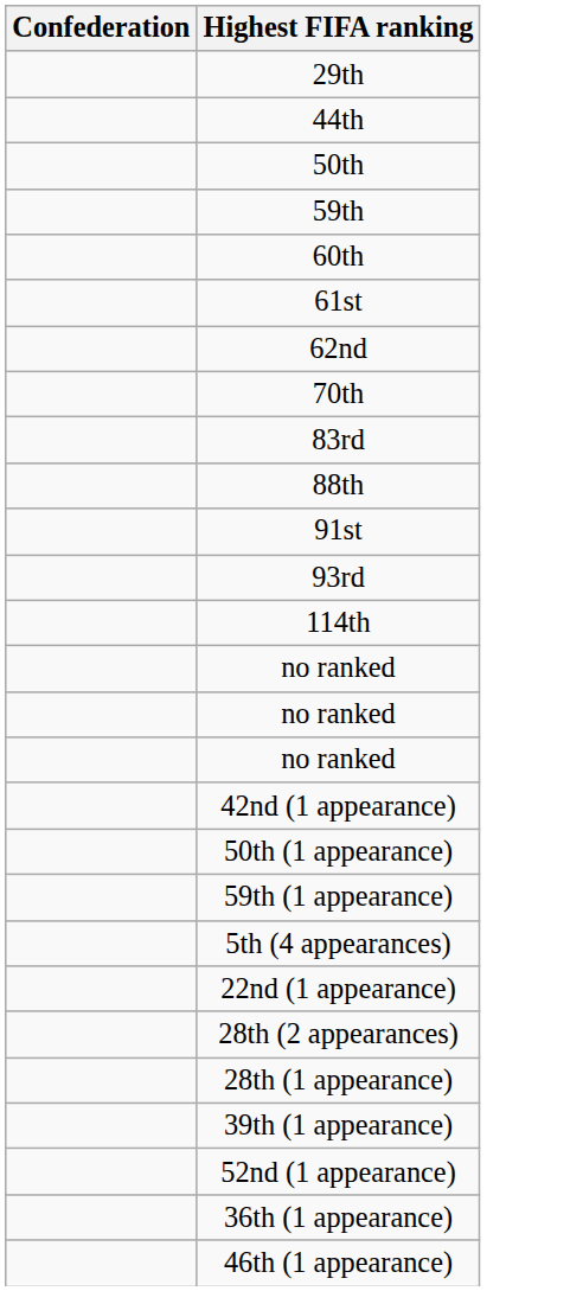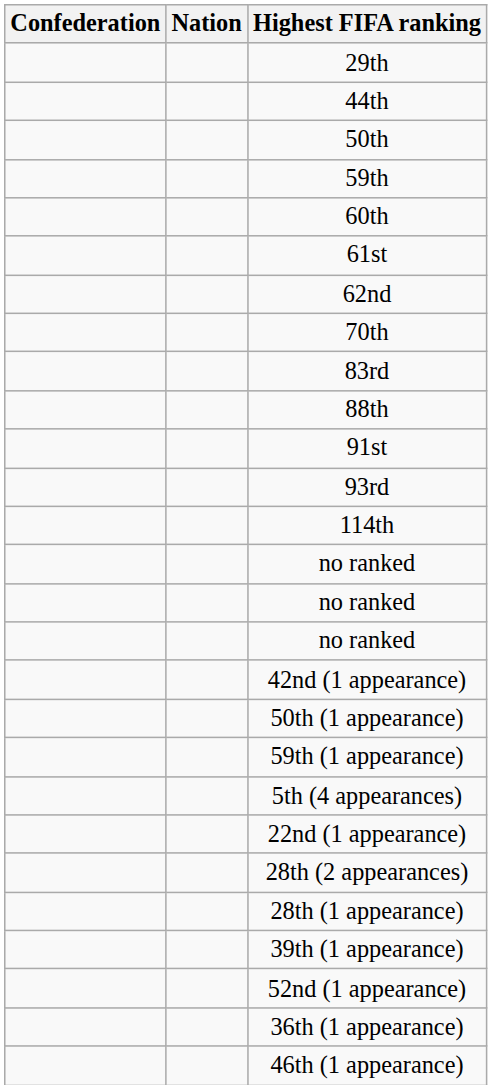+ column: Nation
